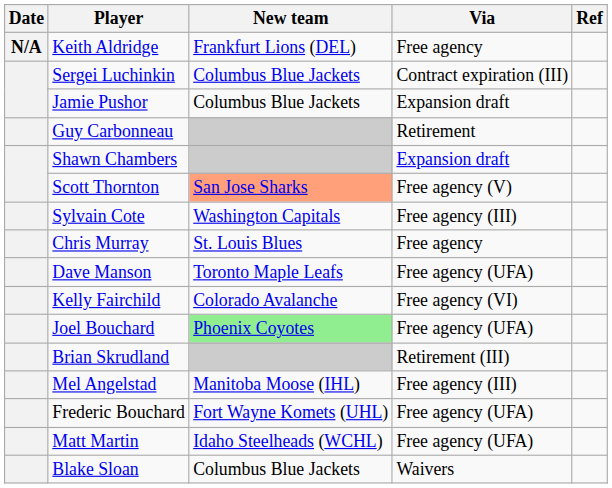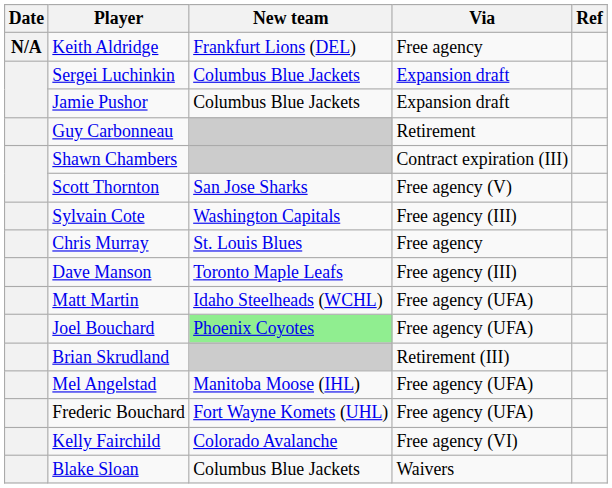Sergei Luchinkin | Via: Contract expiration (III) -> Expansion draft
Shawn Chambers | Via: Expansion draft -> Contract expiration (III)
Scott Thornton | New team: lightsalmon background -> no background
Dave Manson | Via: Free agency (UFA) -> Free agency (III)
rows swapped: Kelly Fairchild <-> Matt Martin
Mel Angelstad | Via: Free agency (III) -> Free agency (UFA)
